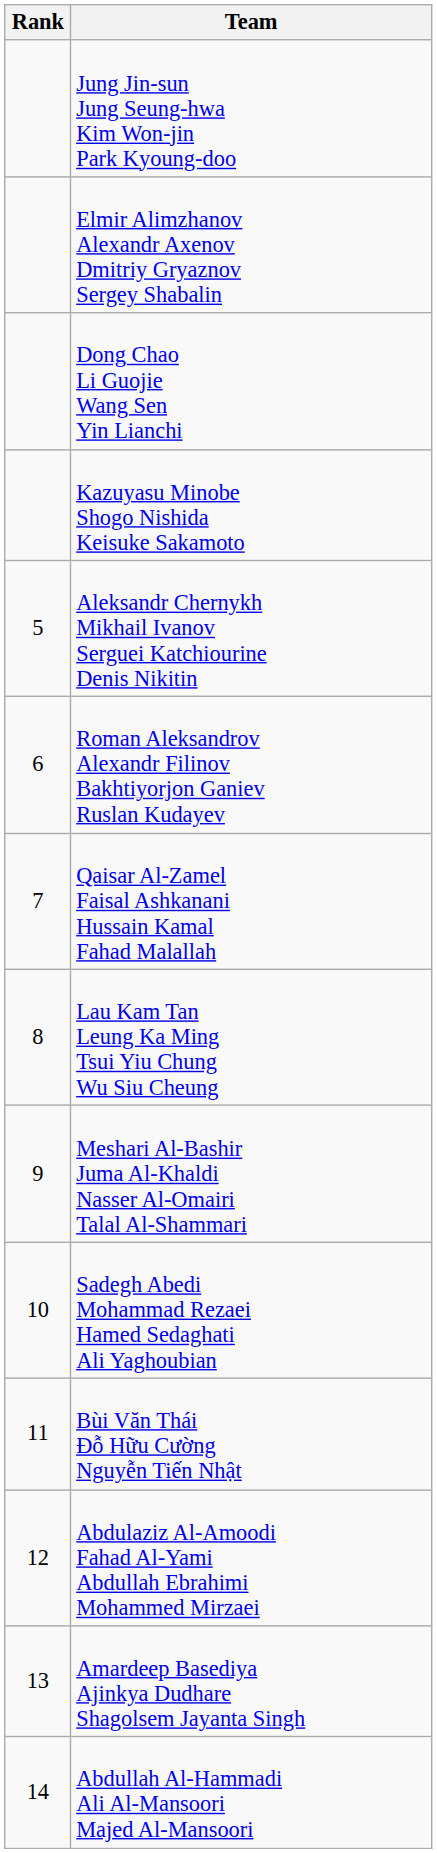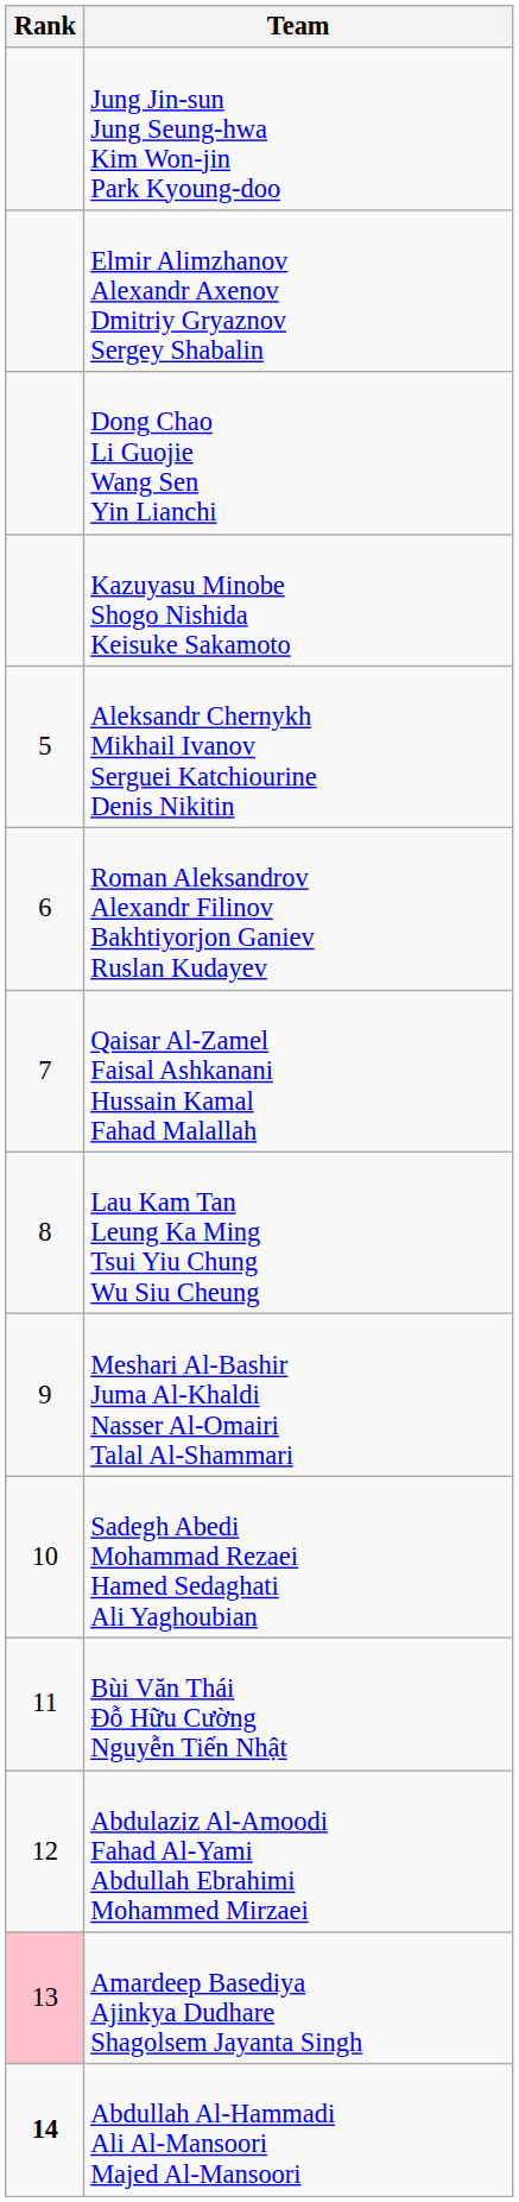Amardeep Basediya Ajinkya Dudhare Shagolsem Jayanta Singh | Rank: no background -> pink background
Abdullah Al-Hammadi Ali Al-Mansoori Majed Al-Mansoori | Rank: normal -> bold
